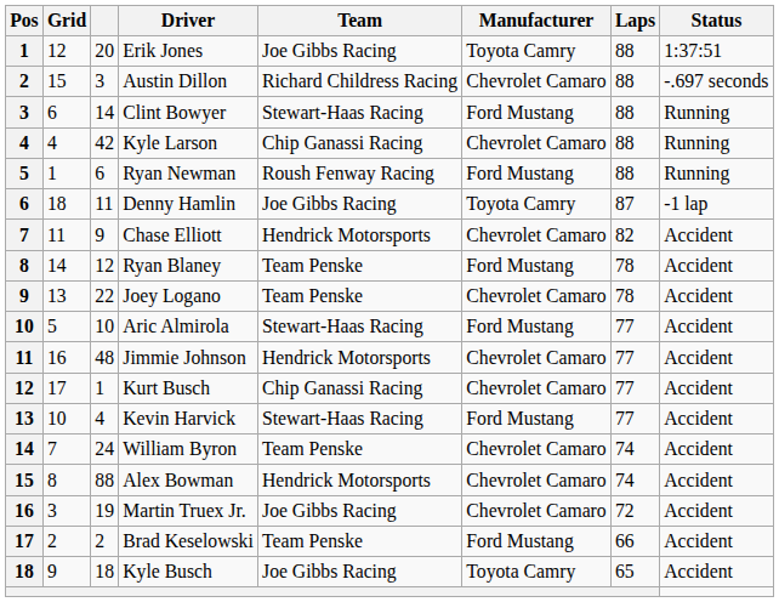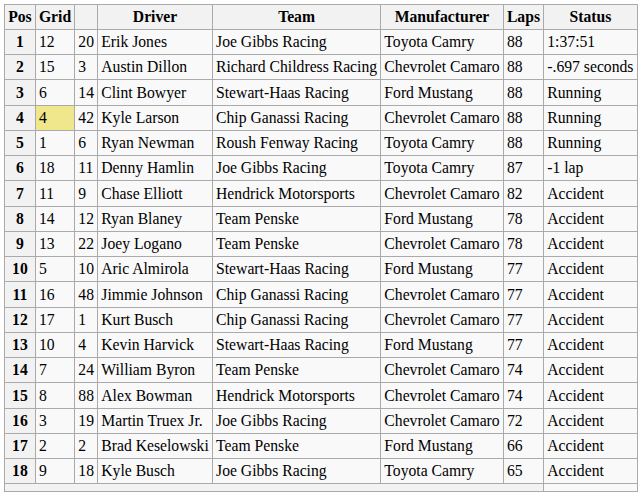Kyle Larson | Grid: no background -> khaki background
Ryan Newman | Manufacturer: Ford Mustang -> Toyota Camry
Jimmie Johnson | Team: Hendrick Motorsports -> Chip Ganassi Racing
